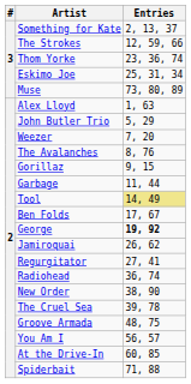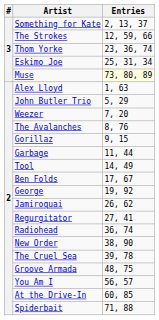Muse | Entries: no background -> lightyellow background
Tool | Entries: khaki background -> no background
George | Entries: bold -> normal
